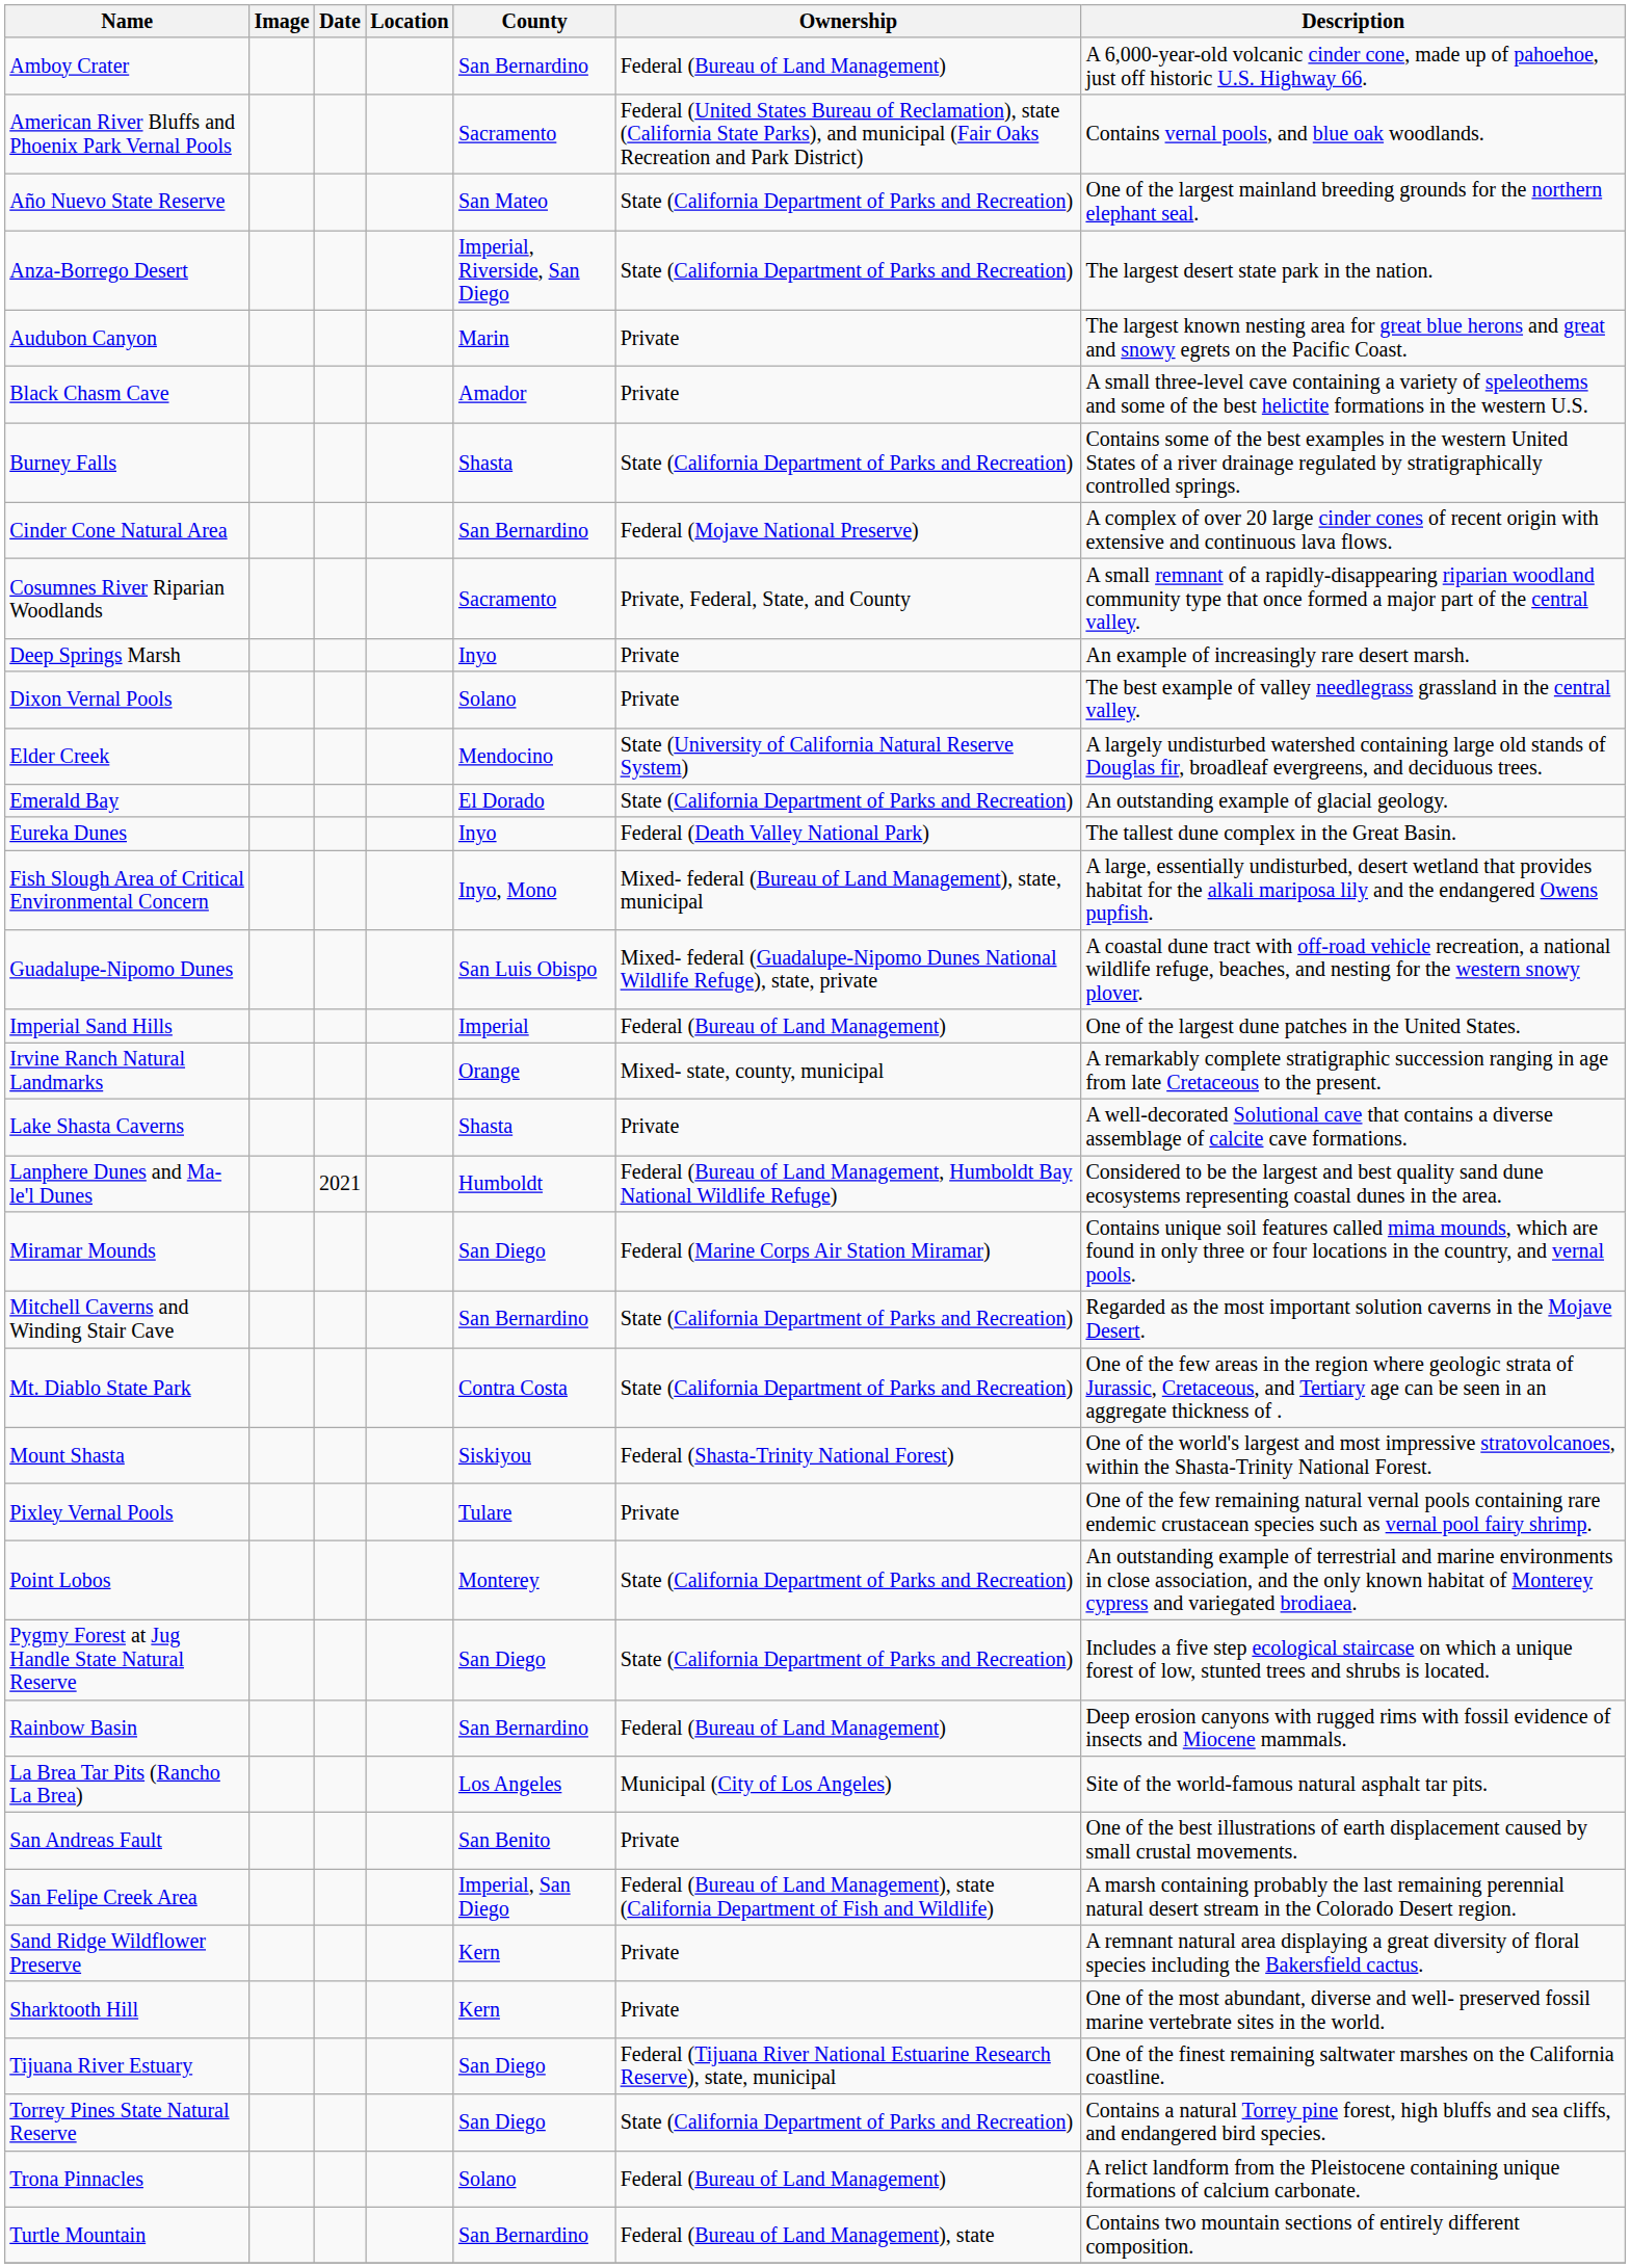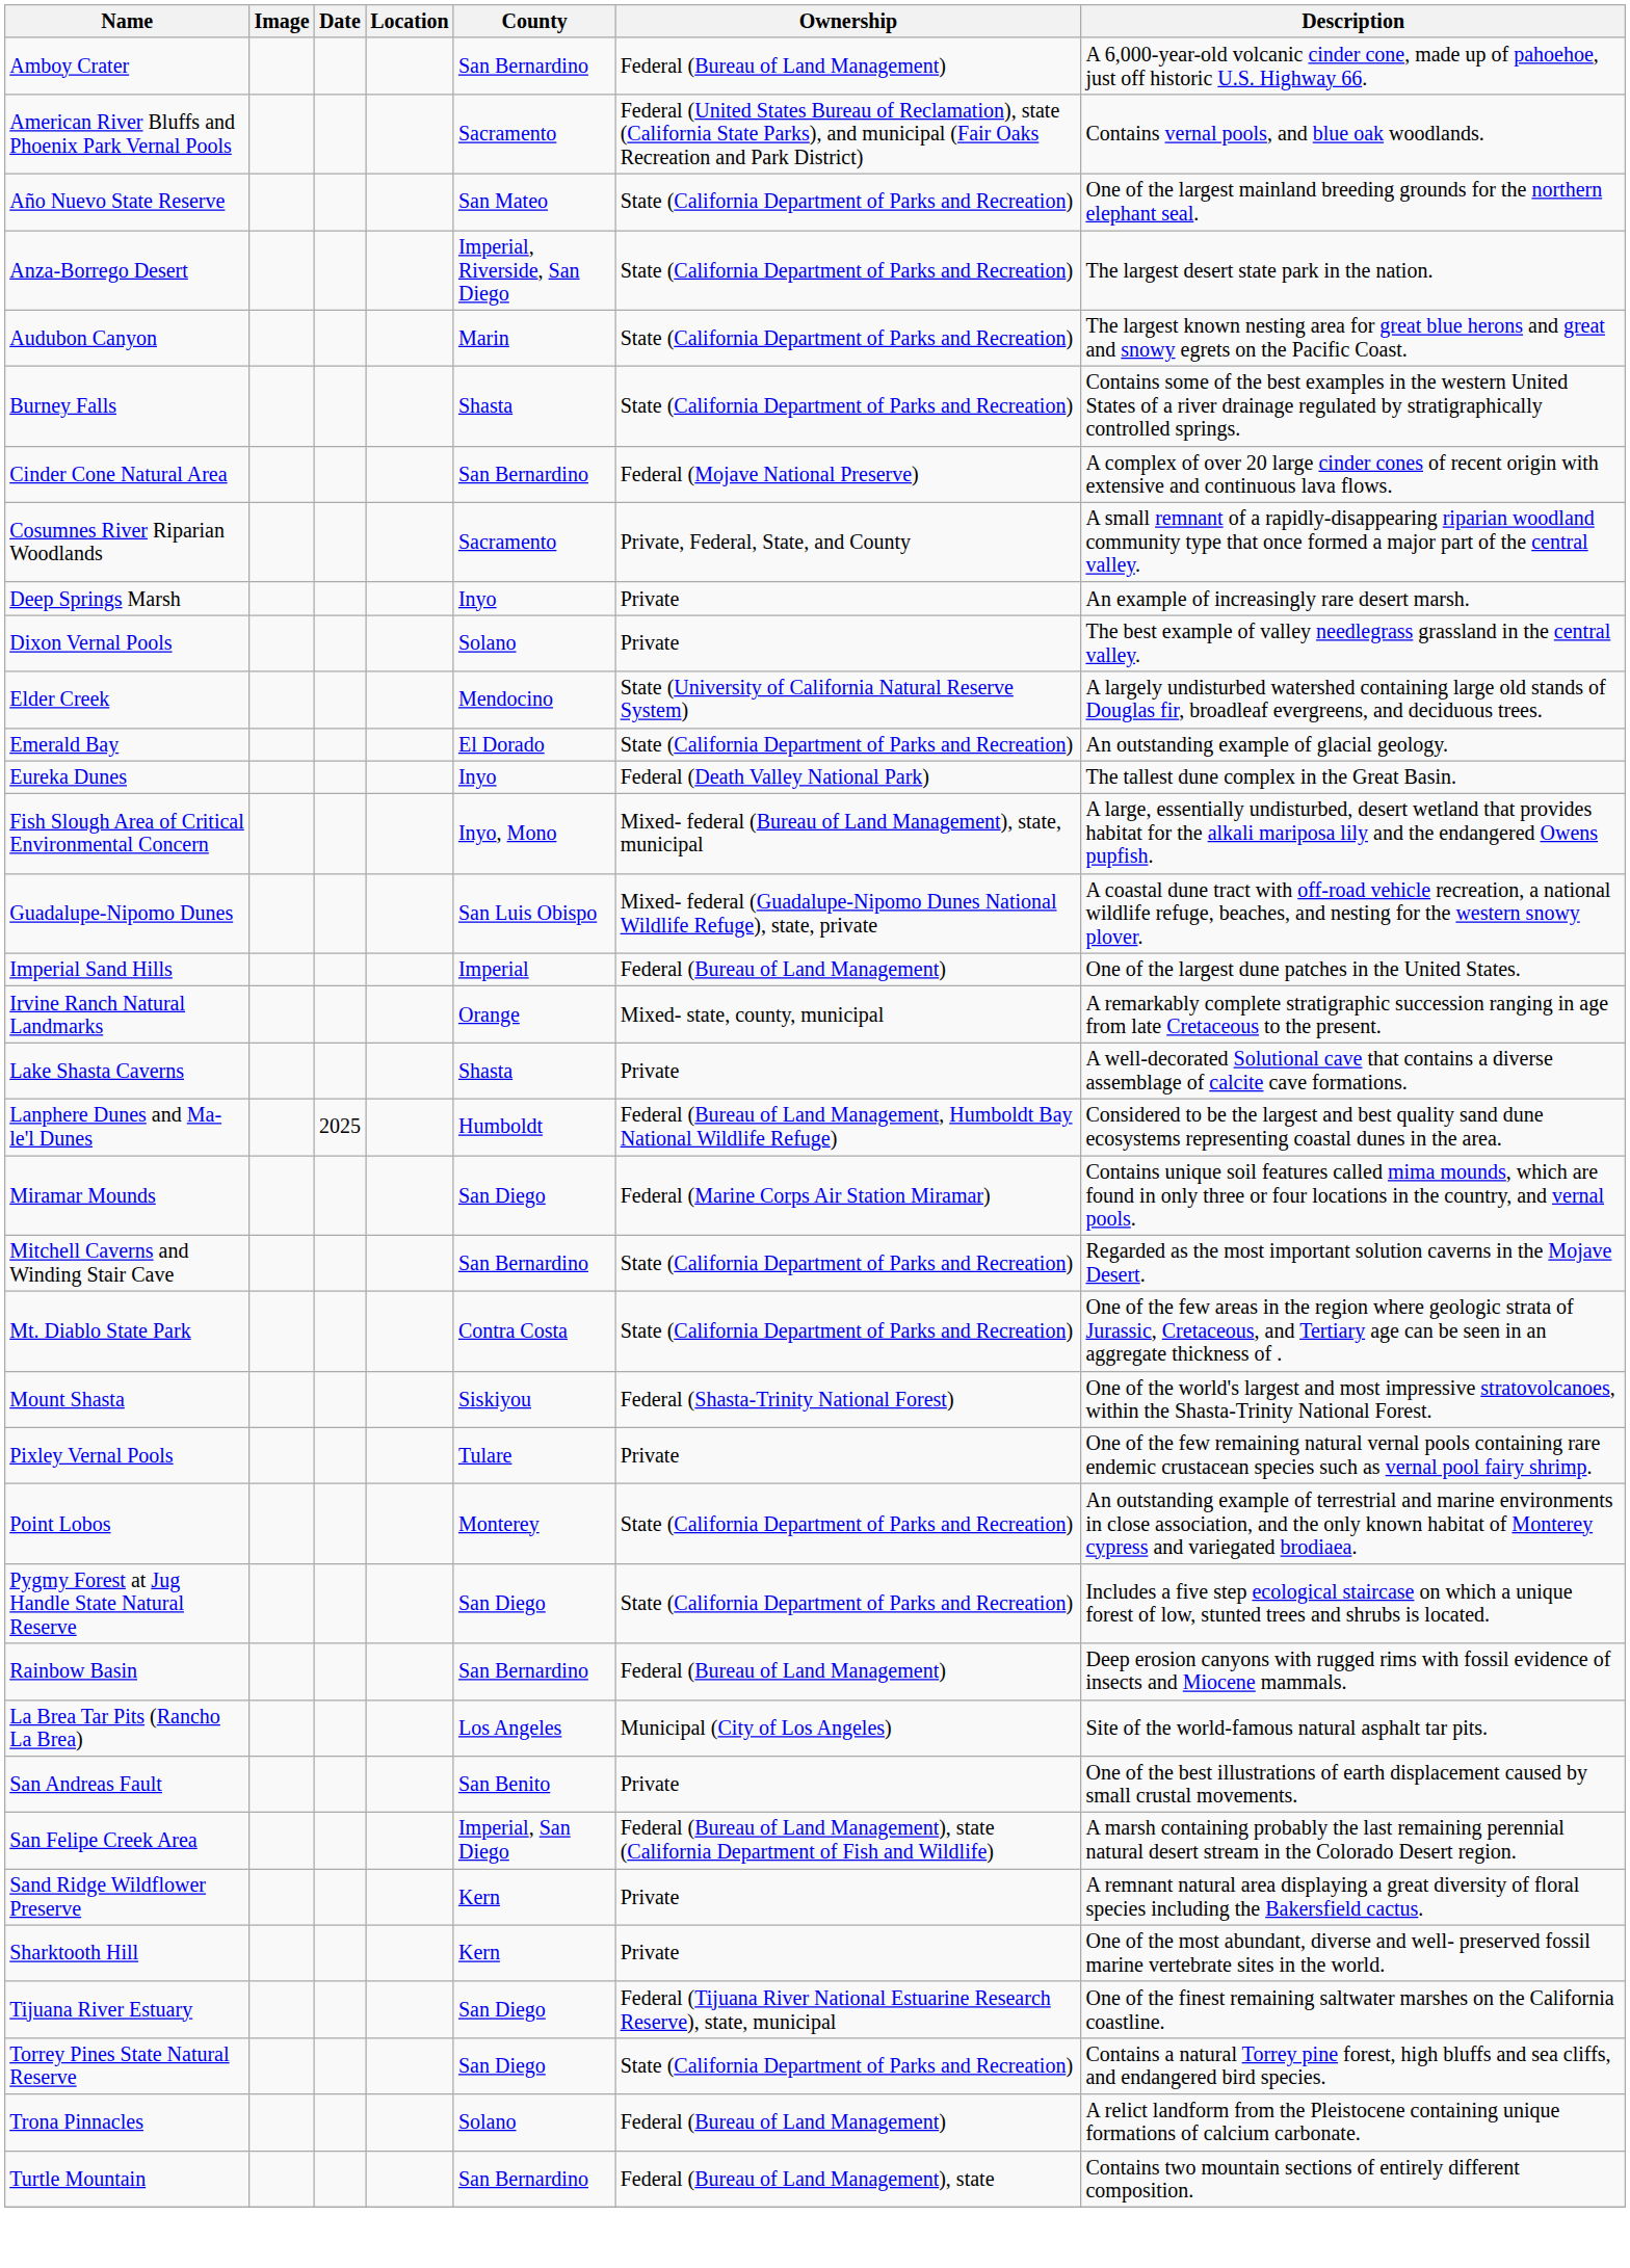Audubon Canyon | Ownership: Private -> State (California Department of Parks and Recreation)
- row: Black Chasm Cave | Amador | Private | A small three-level cave containing a variety of speleothems and some of the best helictite formations in the western U.S.
Lanphere Dunes and Ma-le'l Dunes | Date: 2021 -> 2025
